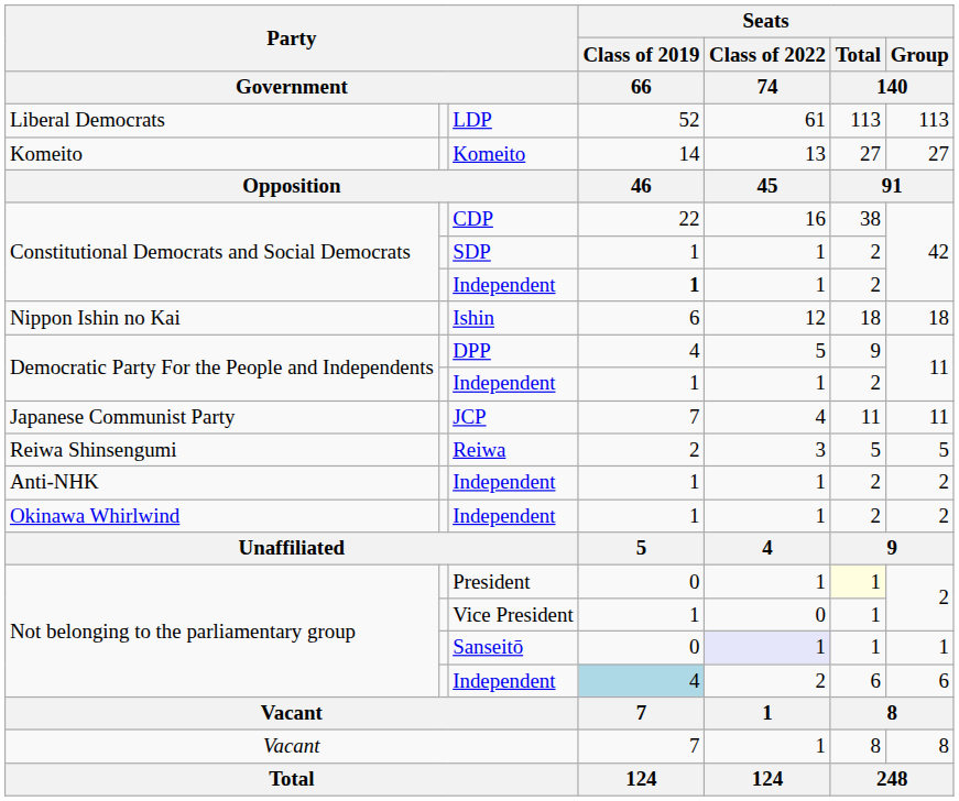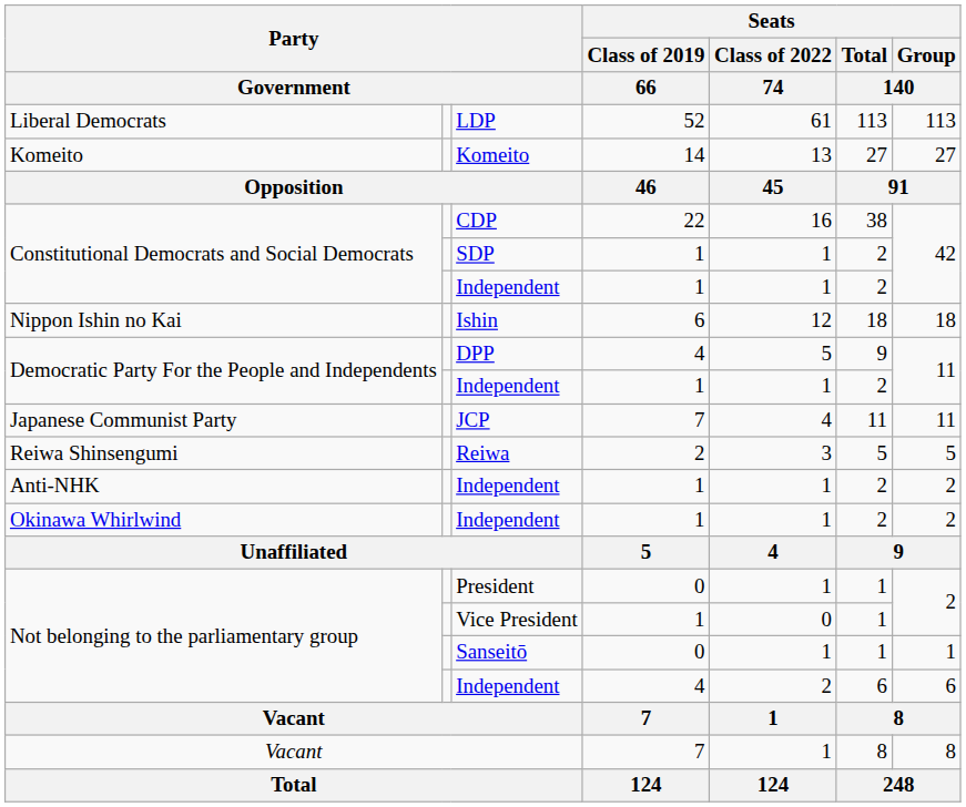Constitutional Democrats and Social Democrats / Independent | Seats / Class of 2019 / 66: bold -> normal
President | Seats / Total / 140: lightyellow background -> no background
Sanseitō | Seats / Class of 2022 / 74: lavender background -> no background
Not belonging to the parliamentary group / Independent | Seats / Class of 2019 / 66: lightblue background -> no background
